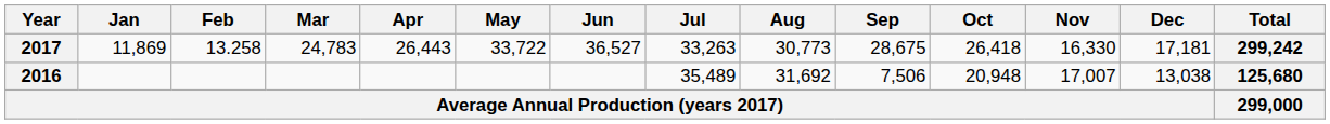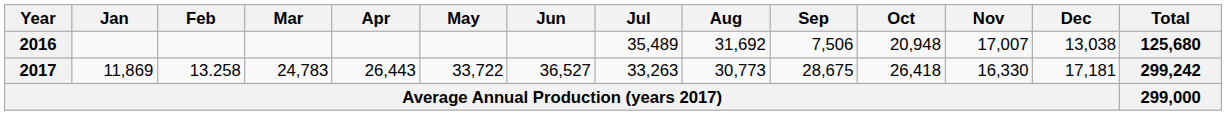rows swapped: 2016 <-> 2017
